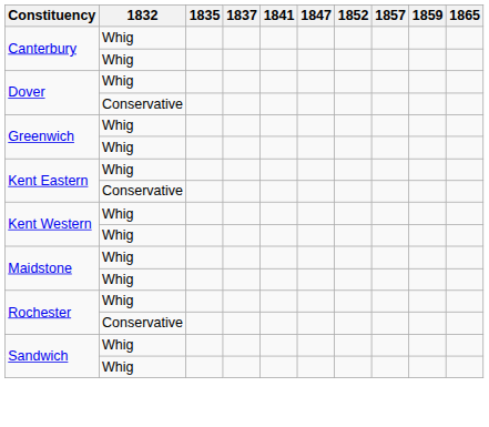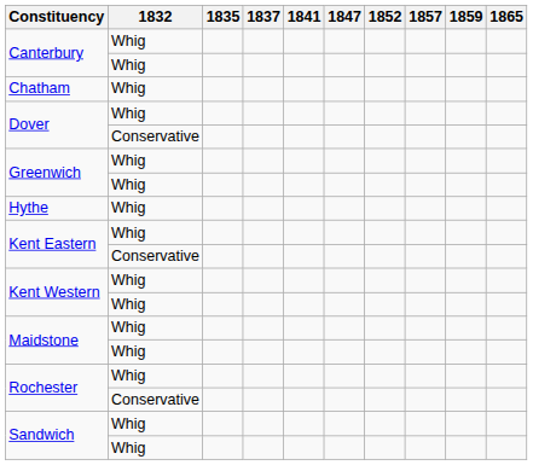+ row: Chatham | Whig
+ row: Hythe | Whig
